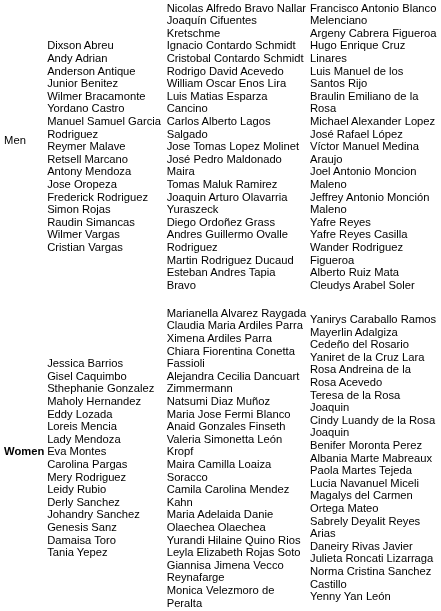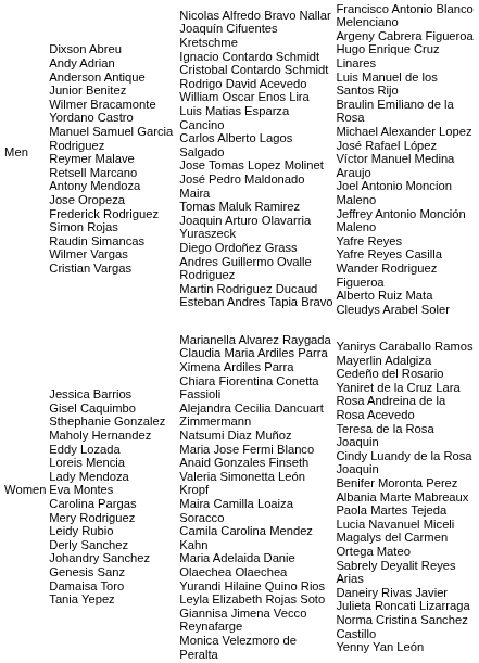Women | column 1: bold -> normal
